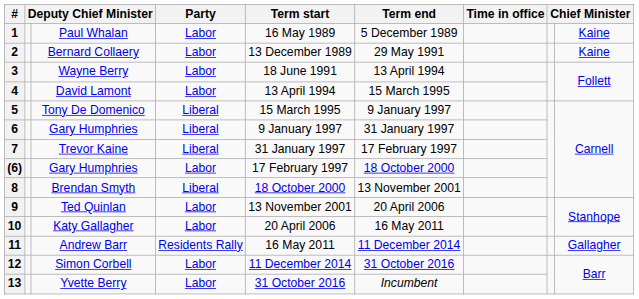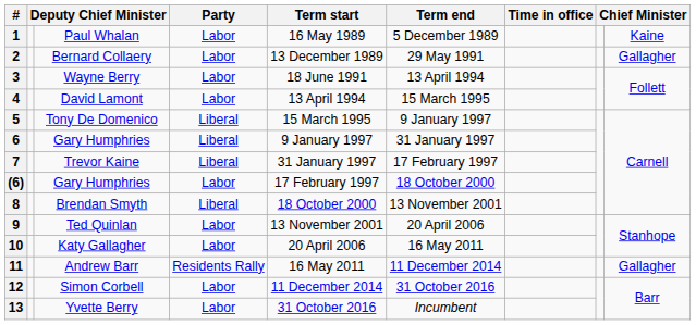2 | column 9: Kaine -> Gallagher
